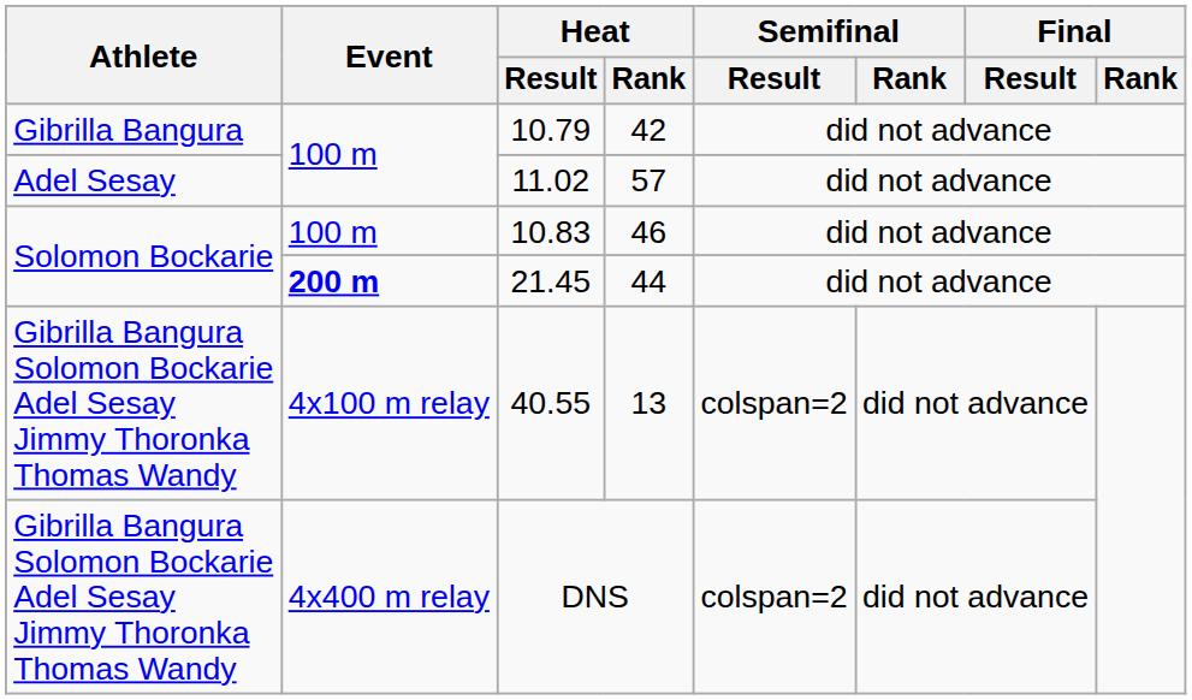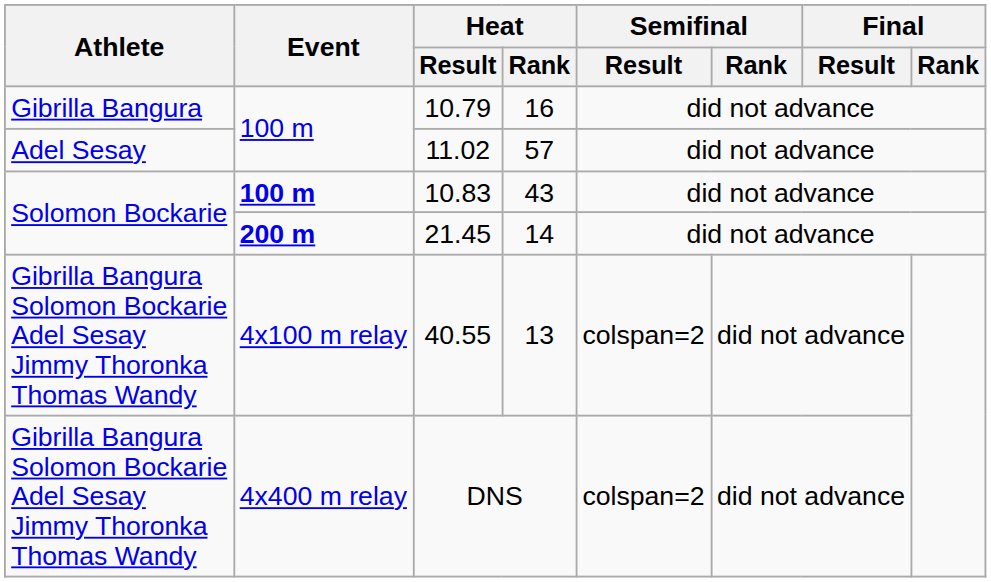10.79 | Heat / Rank: 42 -> 16
10.83 | Event: normal -> bold
10.83 | Heat / Rank: 46 -> 43
21.45 | Heat / Rank: 44 -> 14
